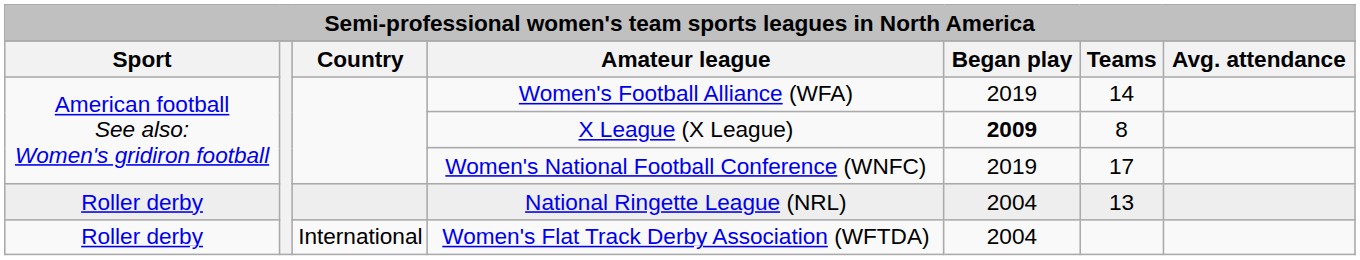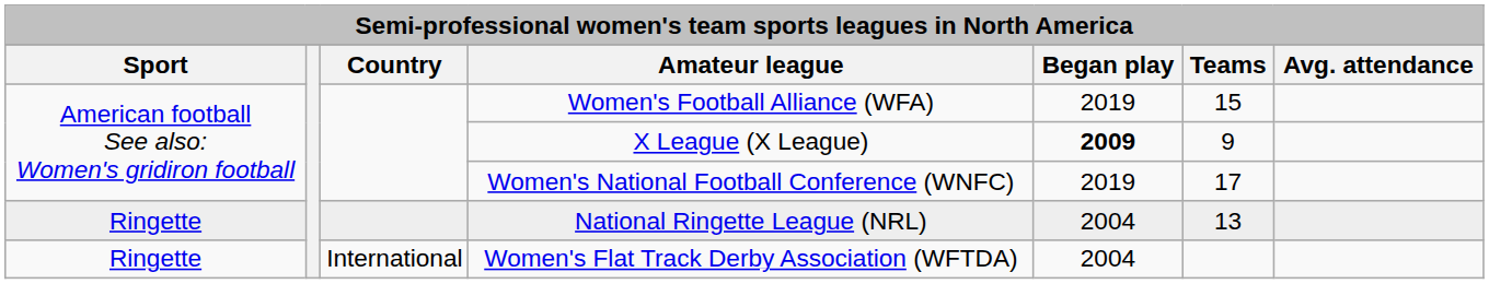Women's Football Alliance (WFA) | Teams: 14 -> 15
X League (X League) | Teams: 8 -> 9
National Ringette League (NRL) | Sport: Roller derby -> Ringette
Women's Flat Track Derby Association (WFTDA) | Sport: Roller derby -> Ringette
